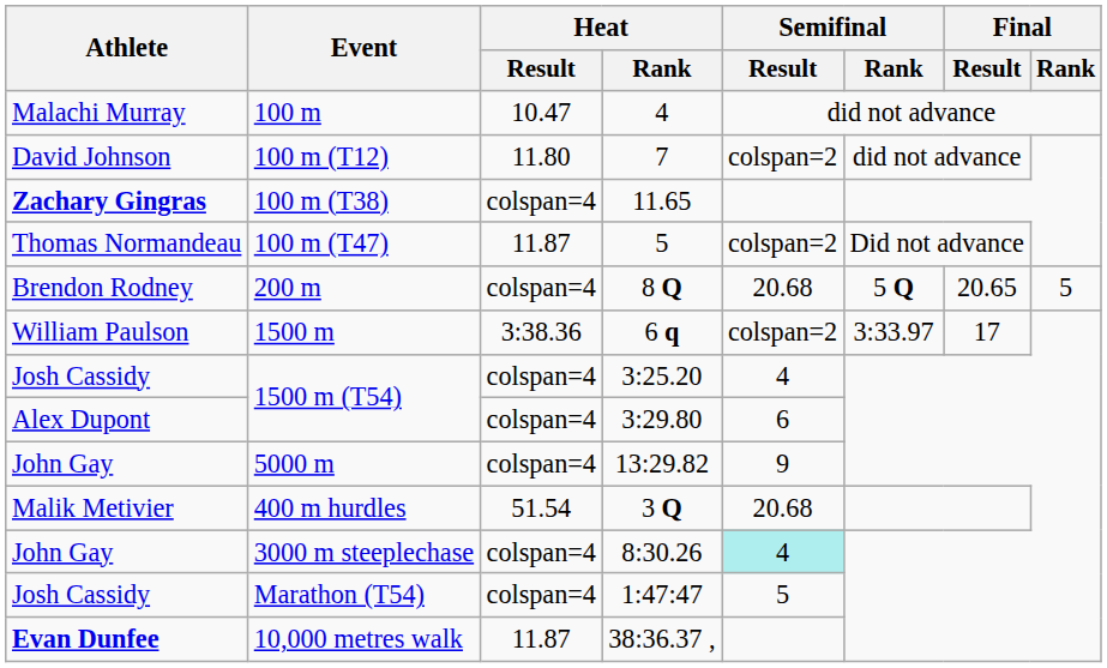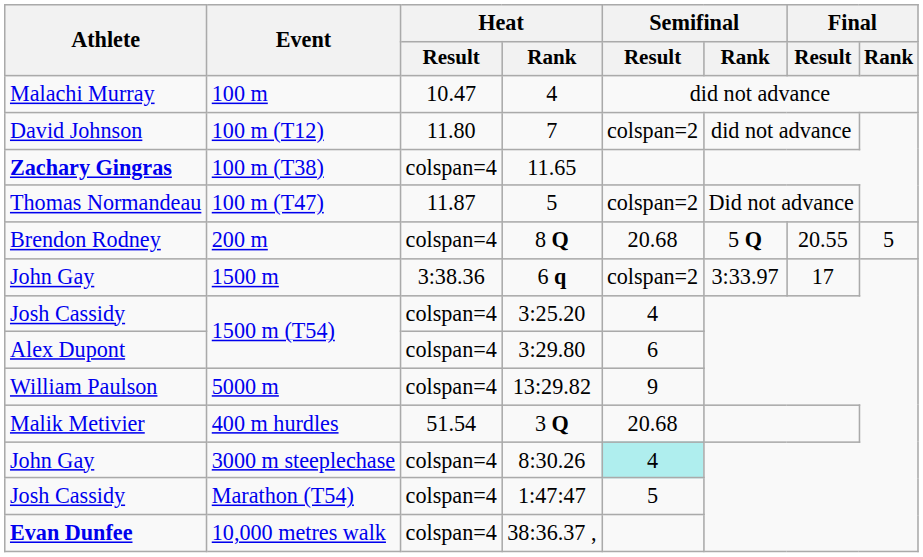200 m | Final / Result: 20.65 -> 20.55
1500 m | Athlete: William Paulson -> John Gay
5000 m | Athlete: John Gay -> William Paulson
10,000 metres walk | Heat / Result: 11.87 -> colspan=4
